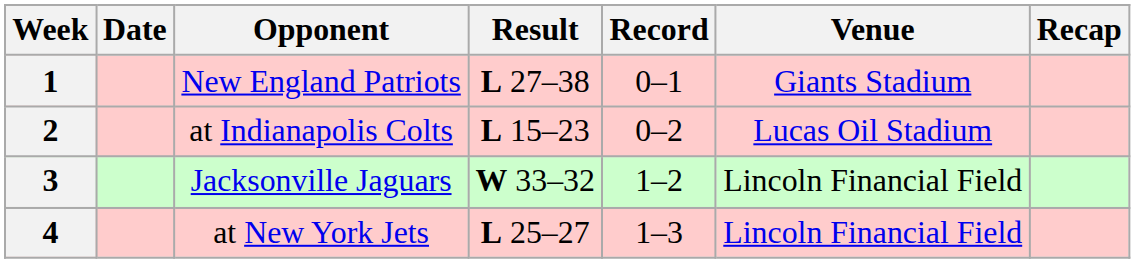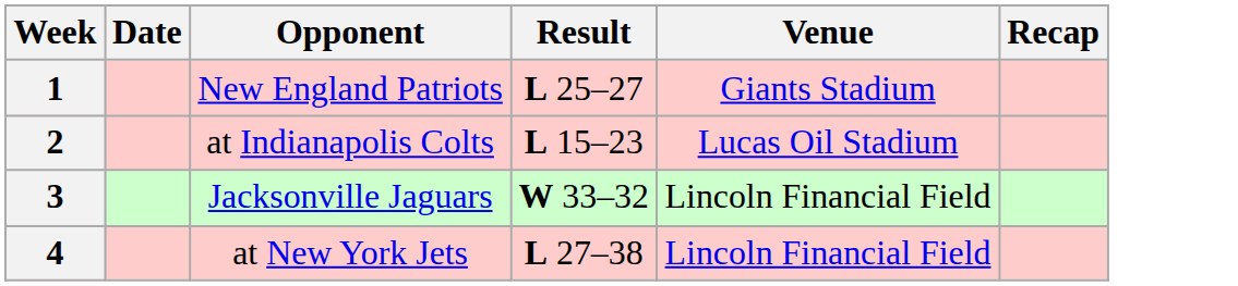- column: Record | 0–1 | 0–2 | 1–2 | 1–3
1 | Result: L 27–38 -> L 25–27
4 | Result: L 25–27 -> L 27–38
